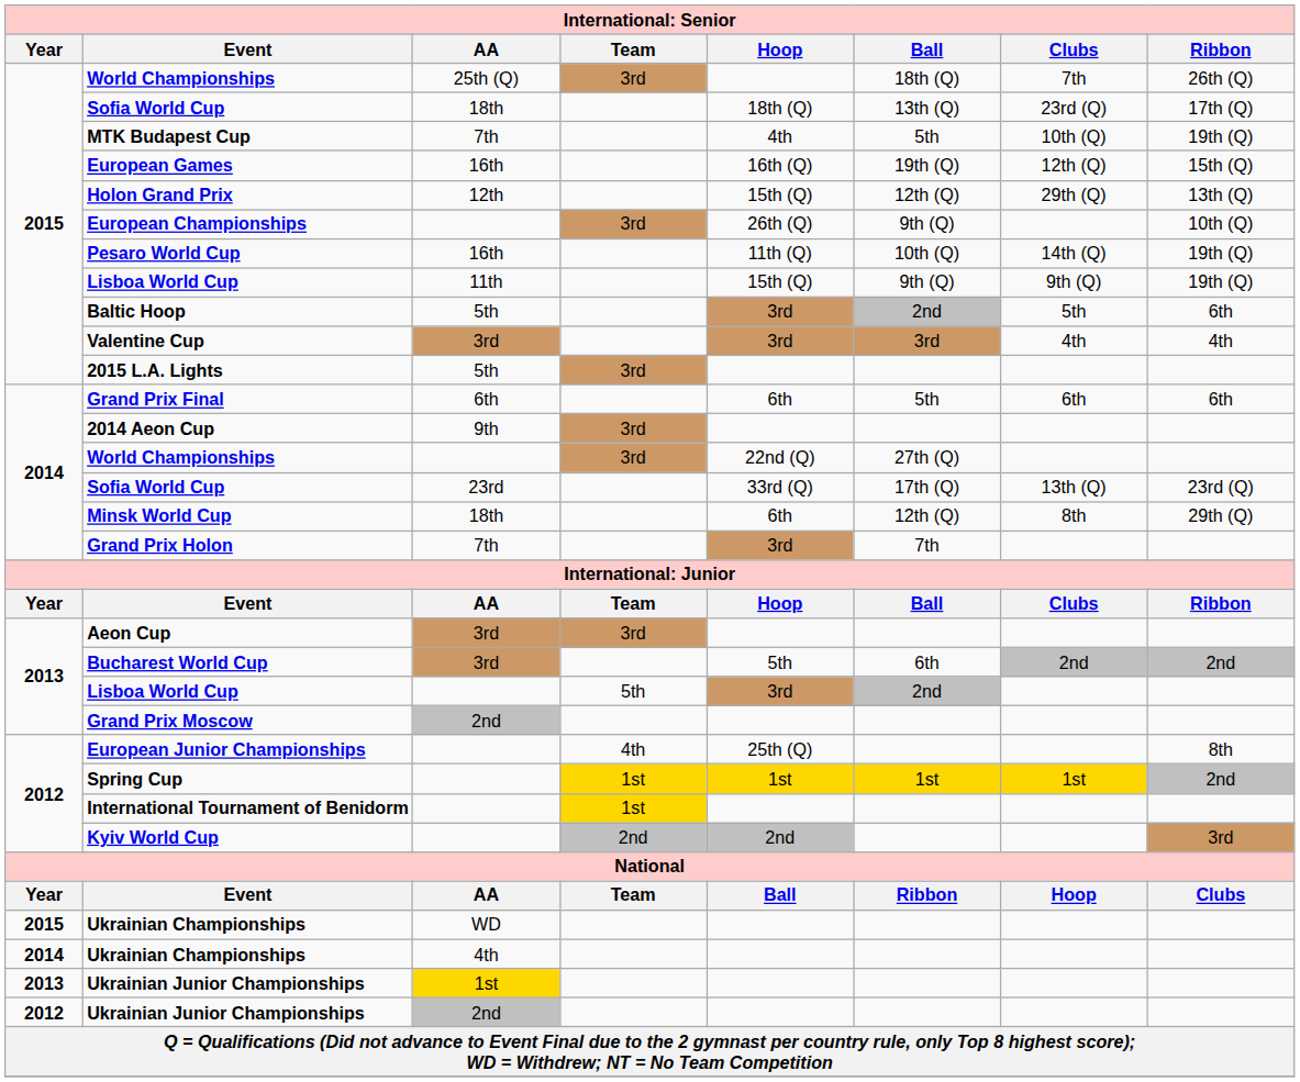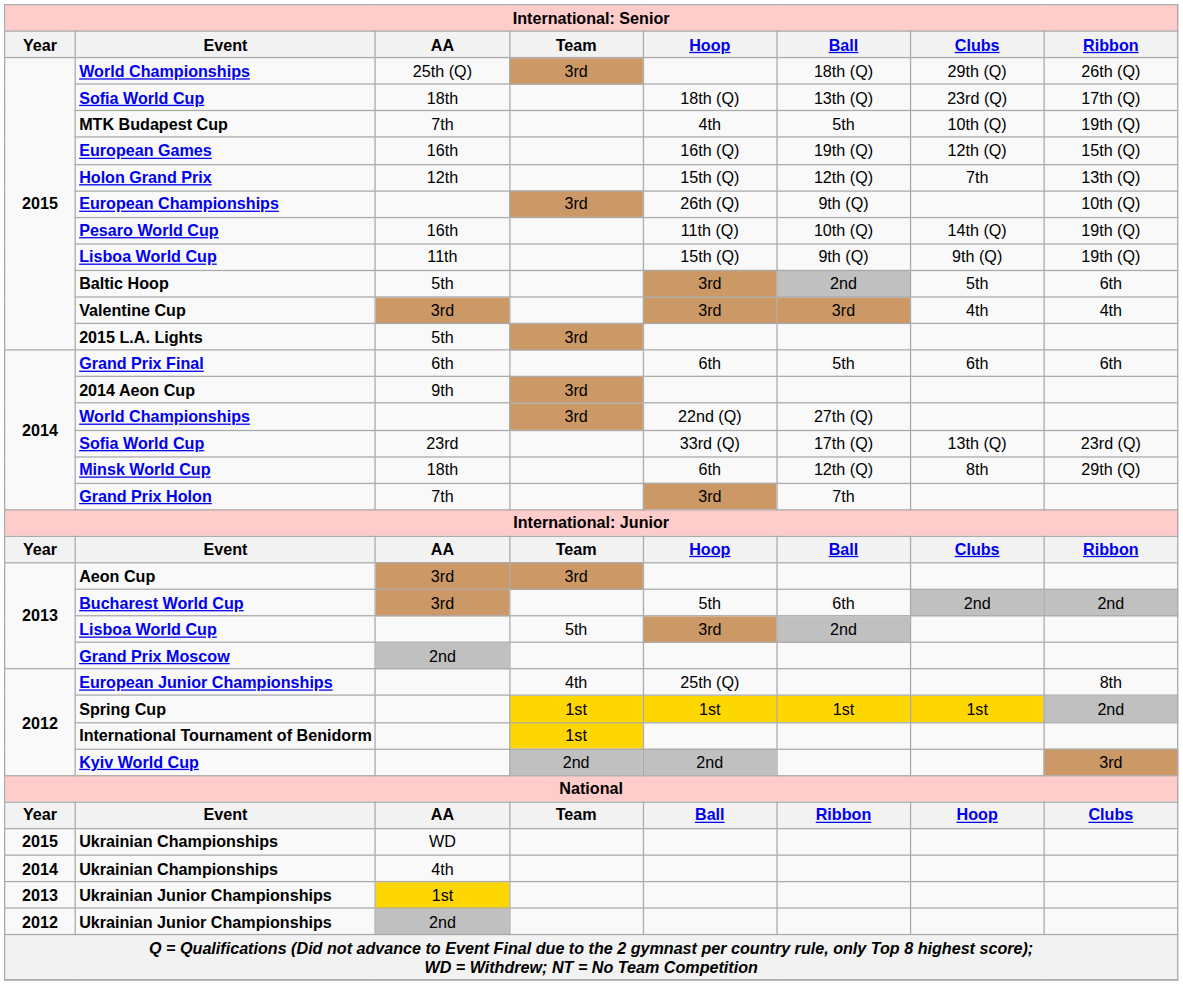World Championships / 25th (Q) | Clubs: 7th -> 29th (Q)
Holon Grand Prix | Clubs: 29th (Q) -> 7th
